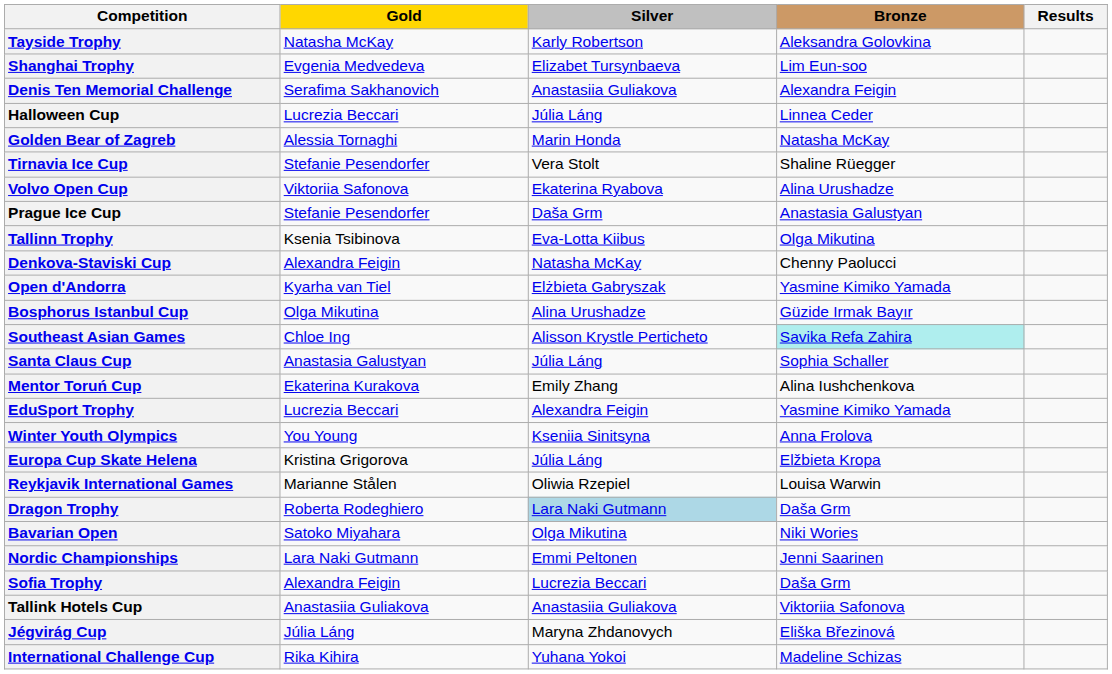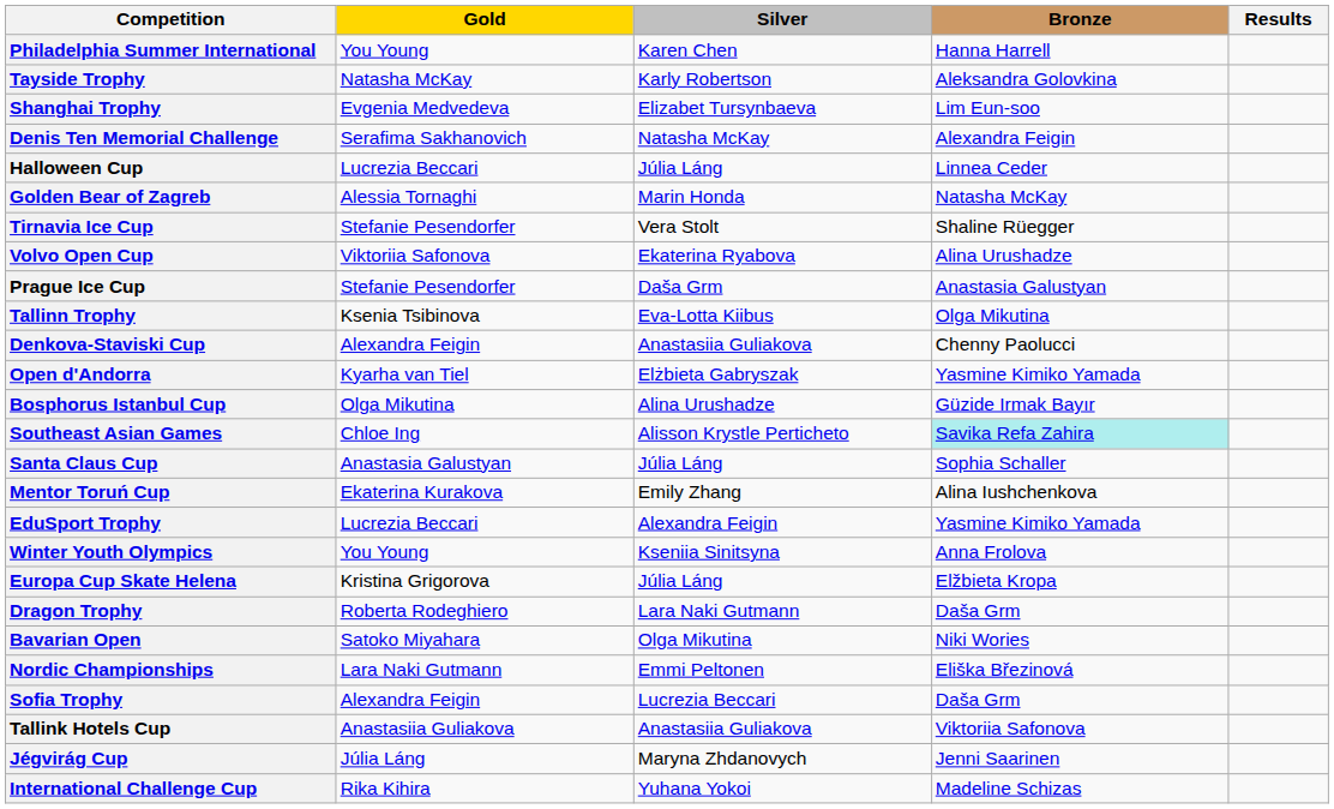+ row: Philadelphia Summer International | You Young | Karen Chen | Hanna Harrell
Denis Ten Memorial Challenge | Silver: Anastasiia Guliakova -> Natasha McKay
Denkova-Staviski Cup | Silver: Natasha McKay -> Anastasiia Guliakova
- row: Reykjavik International Games | Marianne Stålen | Oliwia Rzepiel | Louisa Warwin
Dragon Trophy | Silver: lightblue background -> no background
Nordic Championships | Bronze: Jenni Saarinen -> Eliška Březinová
Jégvirág Cup | Bronze: Eliška Březinová -> Jenni Saarinen
